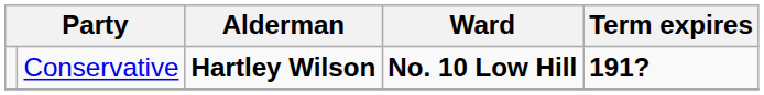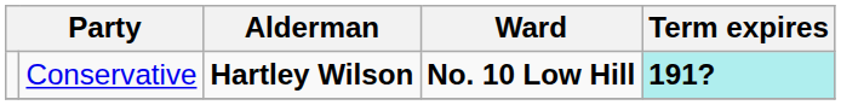Conservative | Term expires: no background -> paleturquoise background
